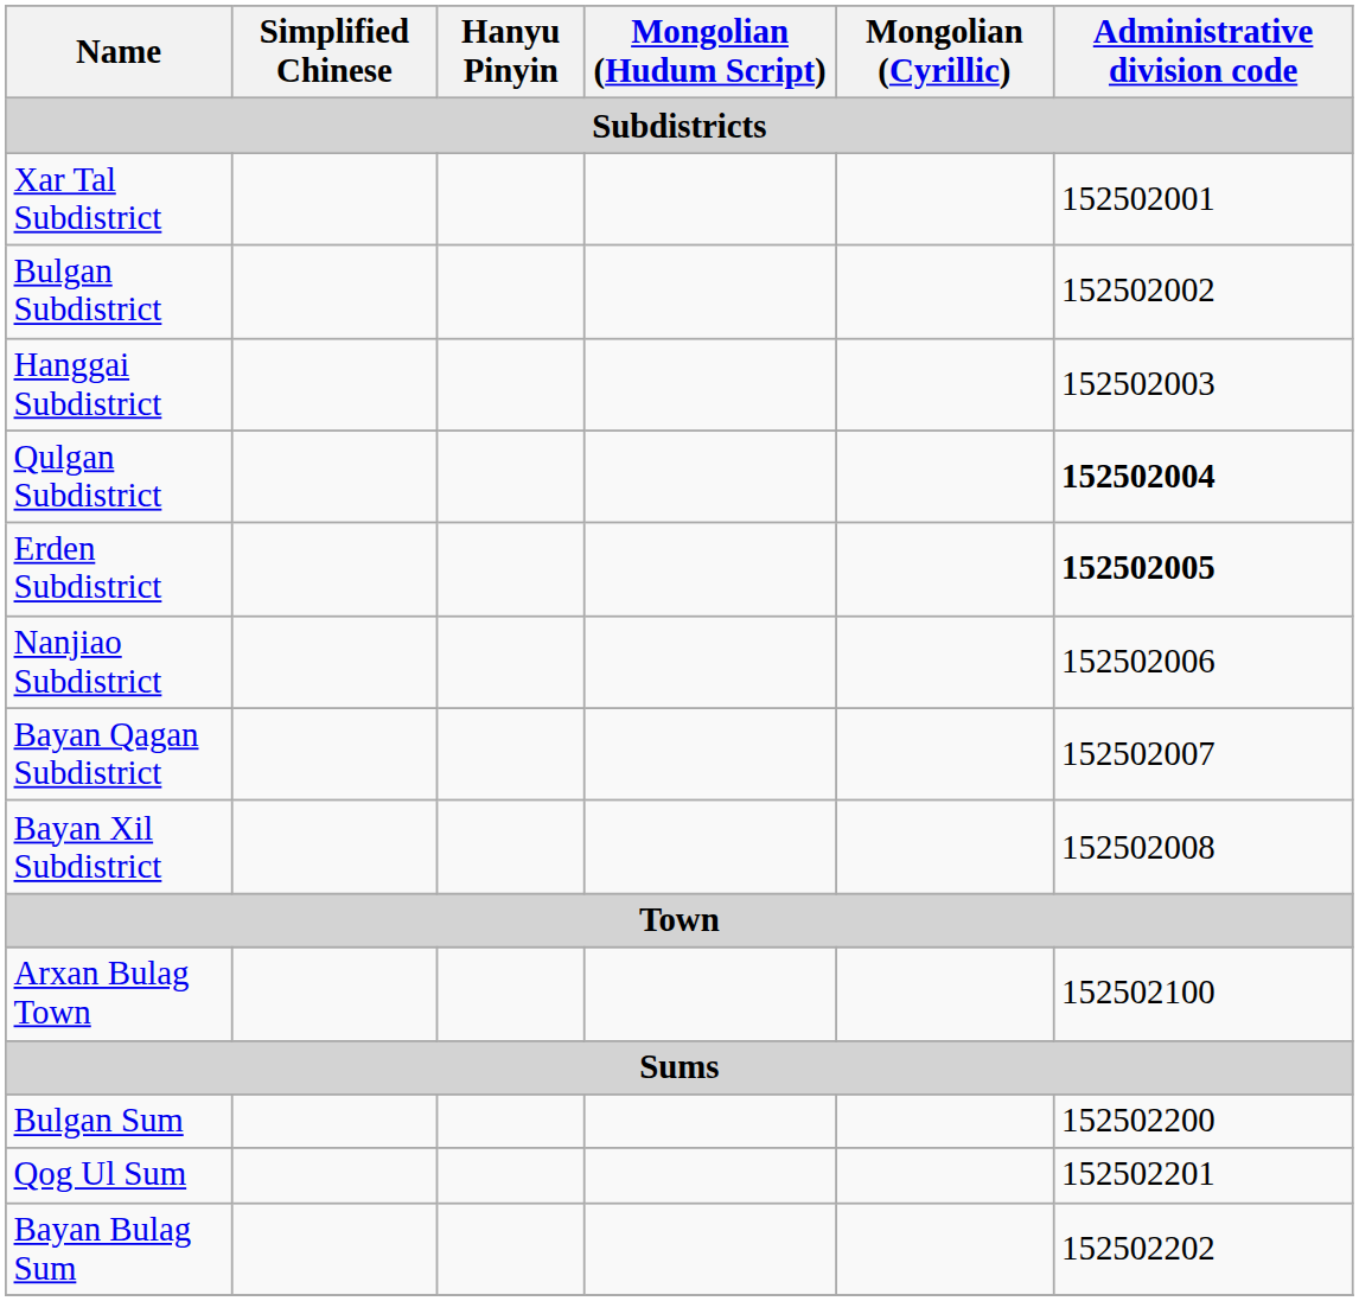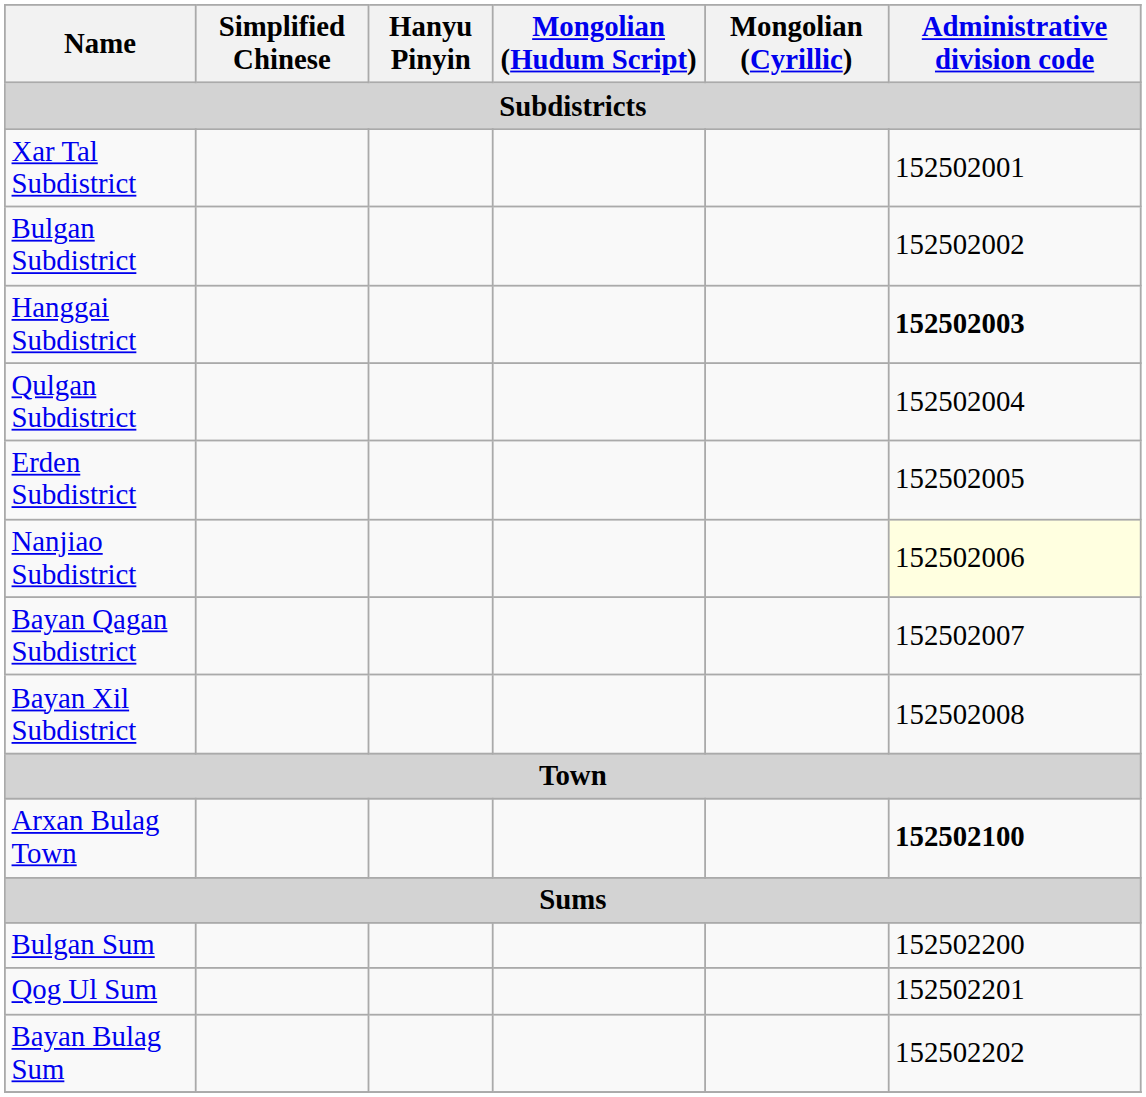Hanggai Subdistrict | Administrative division code: normal -> bold
Qulgan Subdistrict | Administrative division code: bold -> normal
Erden Subdistrict | Administrative division code: bold -> normal
Nanjiao Subdistrict | Administrative division code: no background -> lightyellow background
Arxan Bulag Town | Administrative division code: normal -> bold
